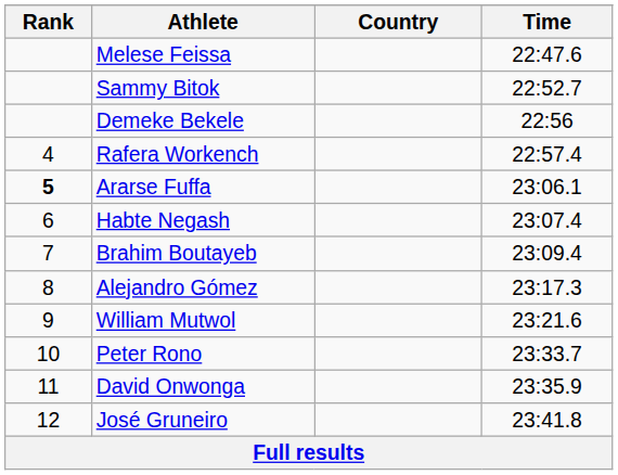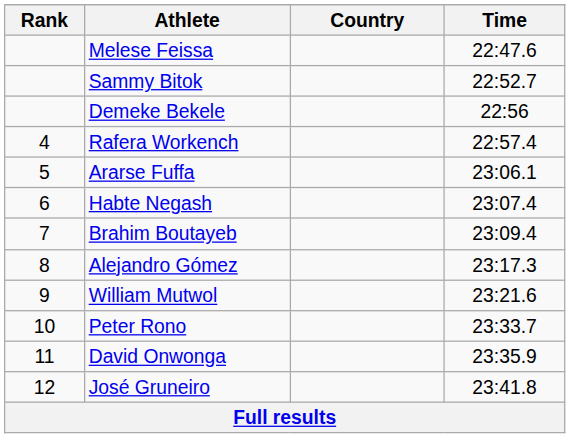Ararse Fuffa | Rank: bold -> normal
